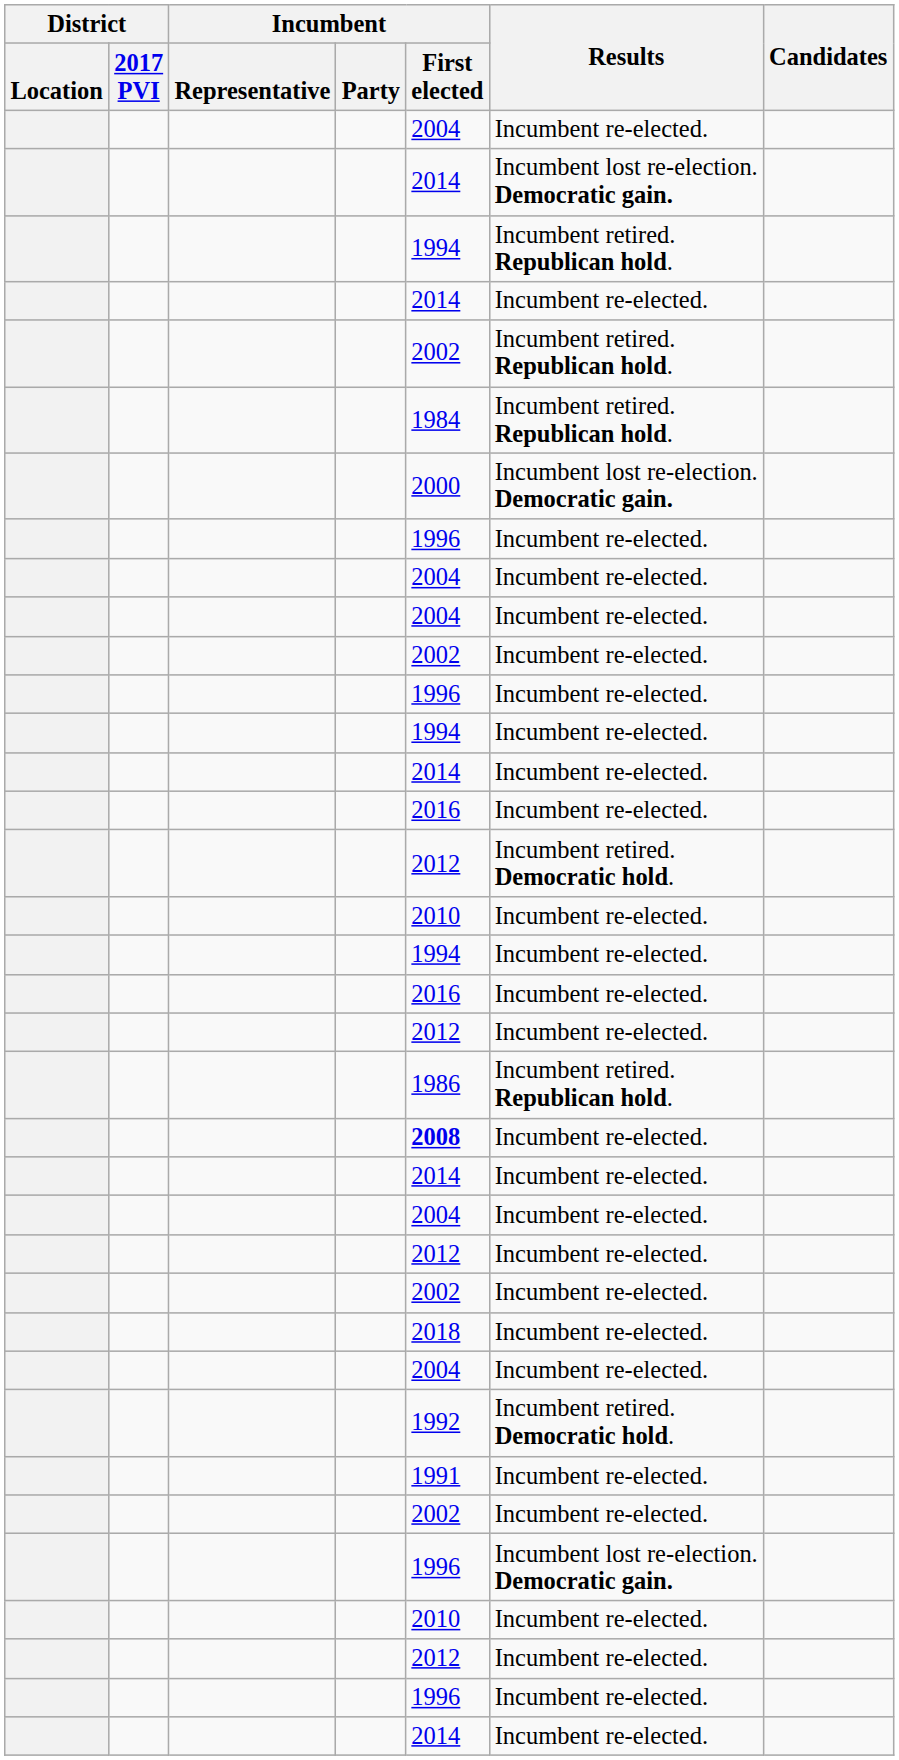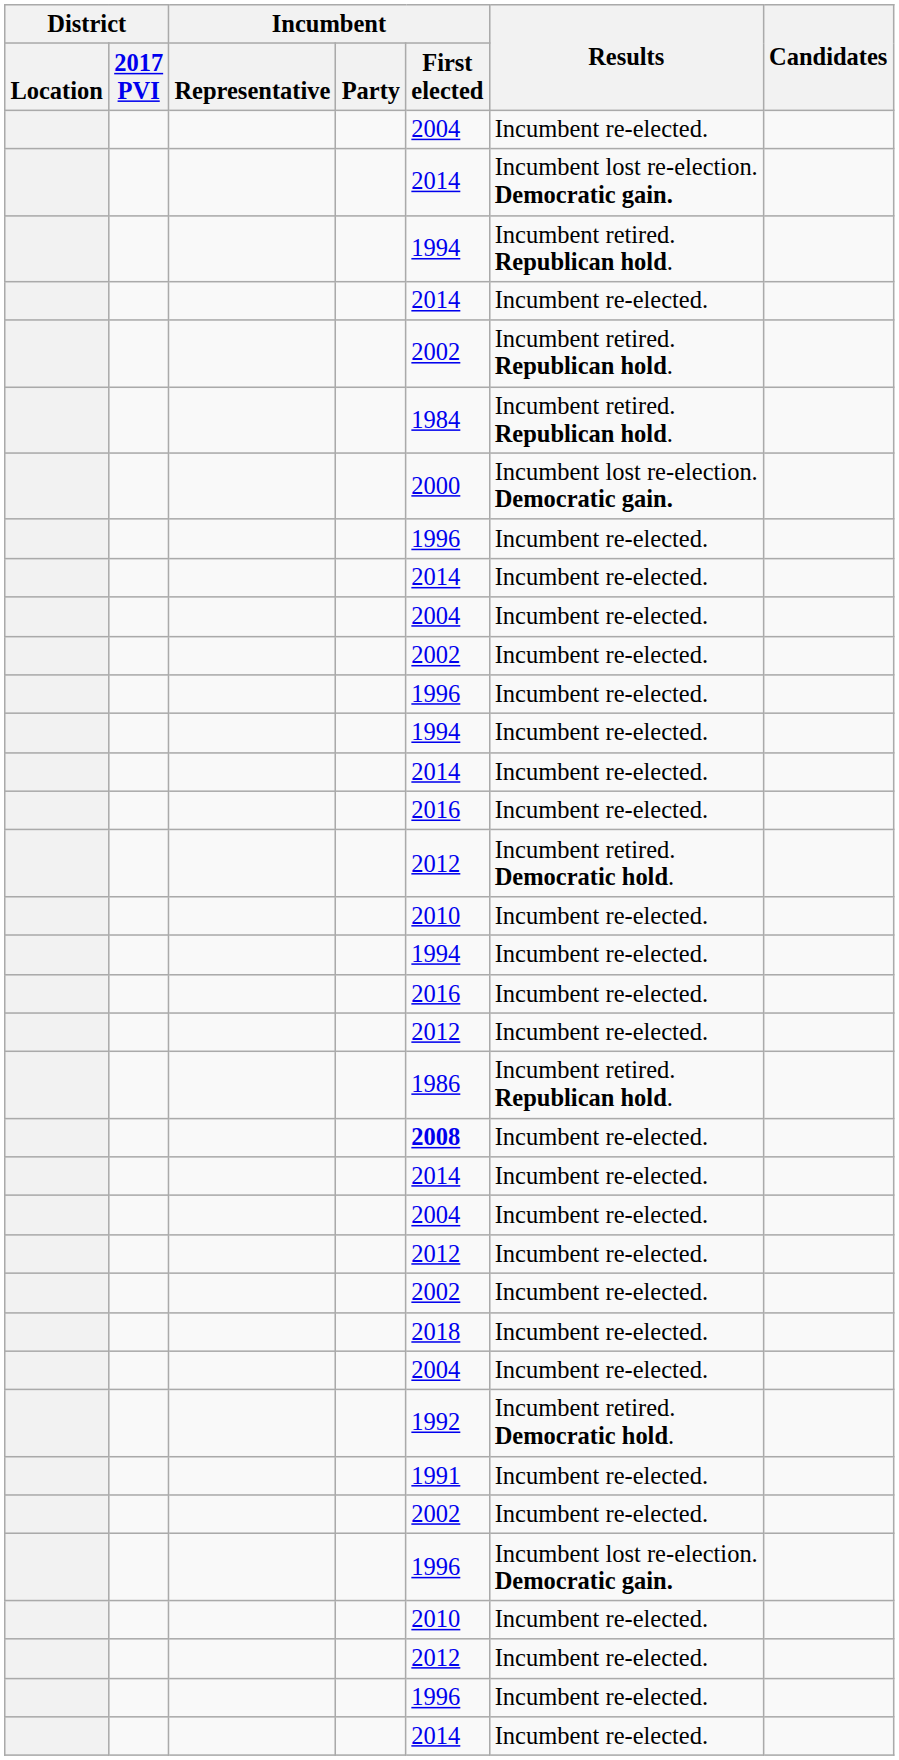row 11 | Incumbent / First elected: 2004 -> 2014
